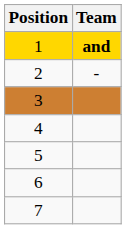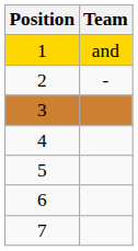1 | Team: bold -> normal
